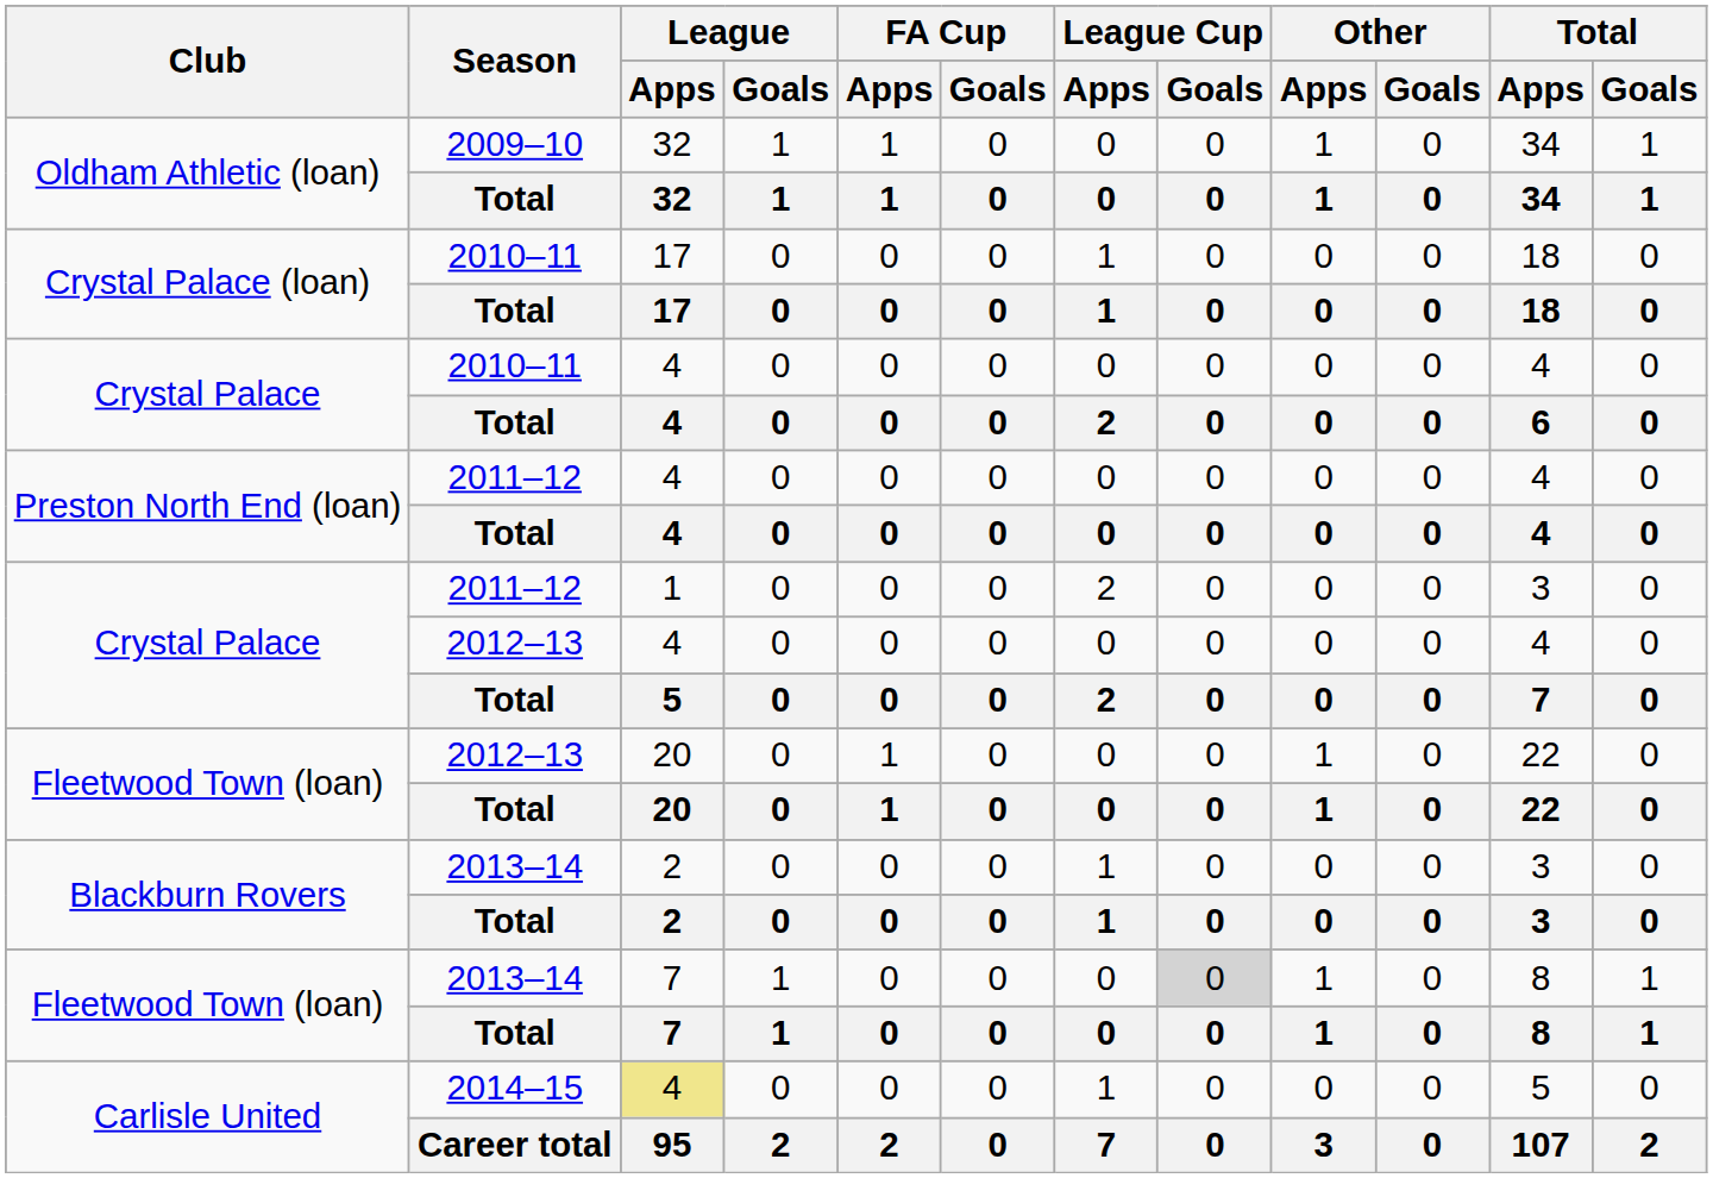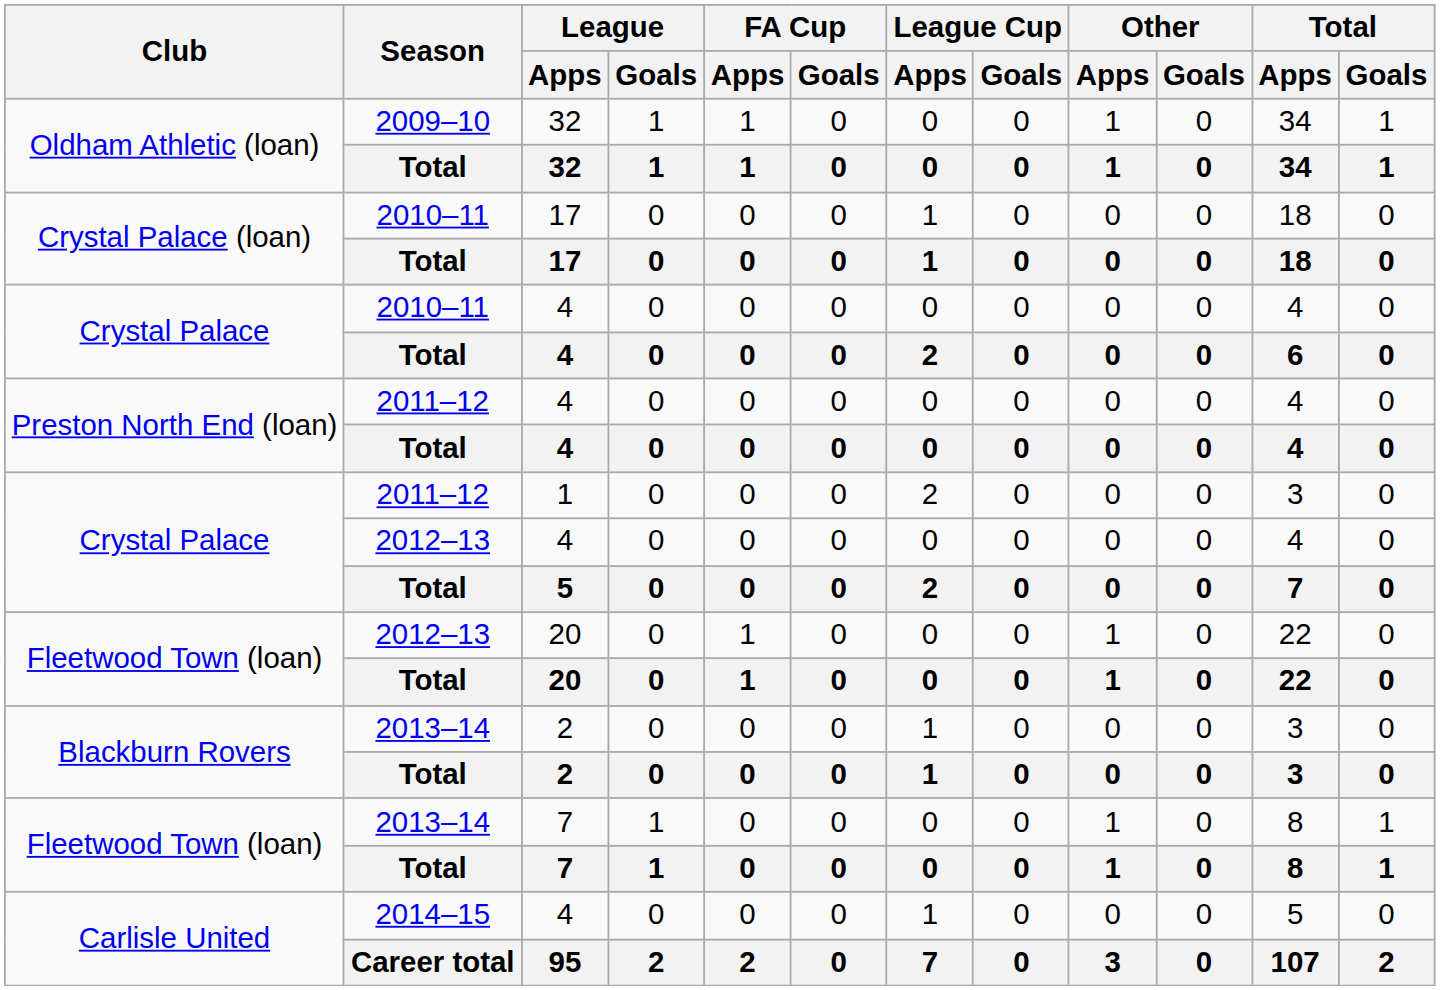Fleetwood Town (loan) / 2013–14 | League Cup / Goals: lightgrey background -> no background
Carlisle United / 2014–15 | League / Apps: khaki background -> no background
